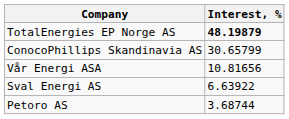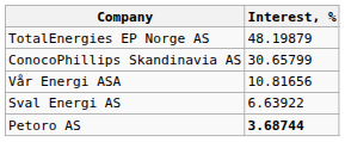TotalEnergies EP Norge AS | Interest, %: bold -> normal
Petoro AS | Interest, %: normal -> bold
